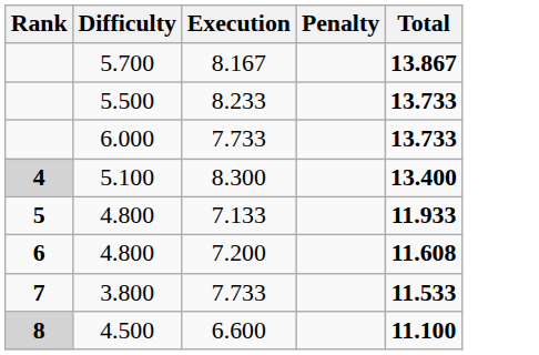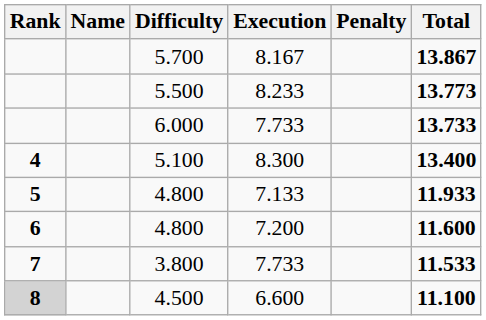+ column: Name
5.500 | Total: 13.733 -> 13.773
5.100 | Rank: lightgrey background -> no background
4.800 / 7.200 | Total: 11.608 -> 11.600
